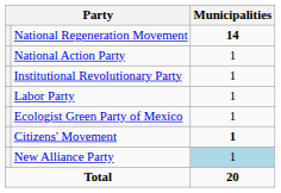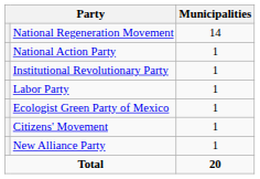National Regeneration Movement | Municipalities: bold -> normal
Citizens' Movement | Municipalities: bold -> normal
New Alliance Party | Municipalities: lightblue background -> no background
